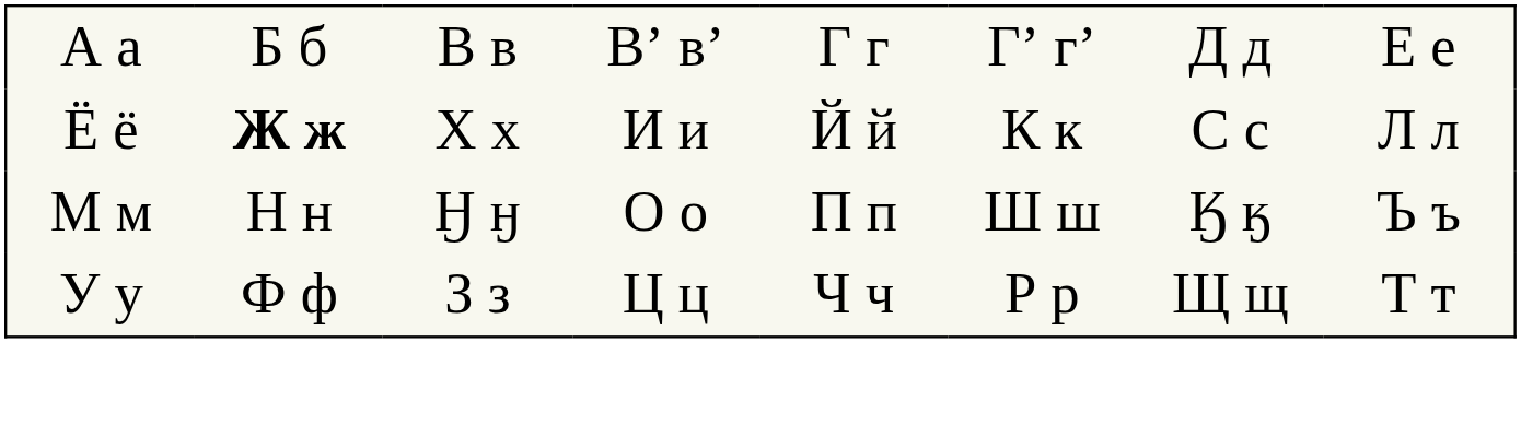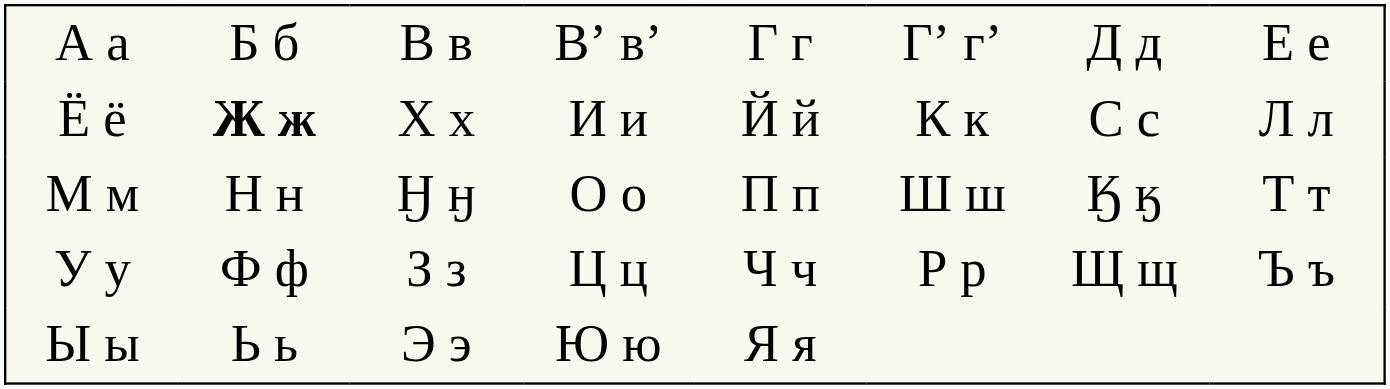М м | column 8: Ъ ъ -> Т т
У у | column 8: Т т -> Ъ ъ
+ row: Ы ы | Ь ь | Э э | Ю ю | Я я
